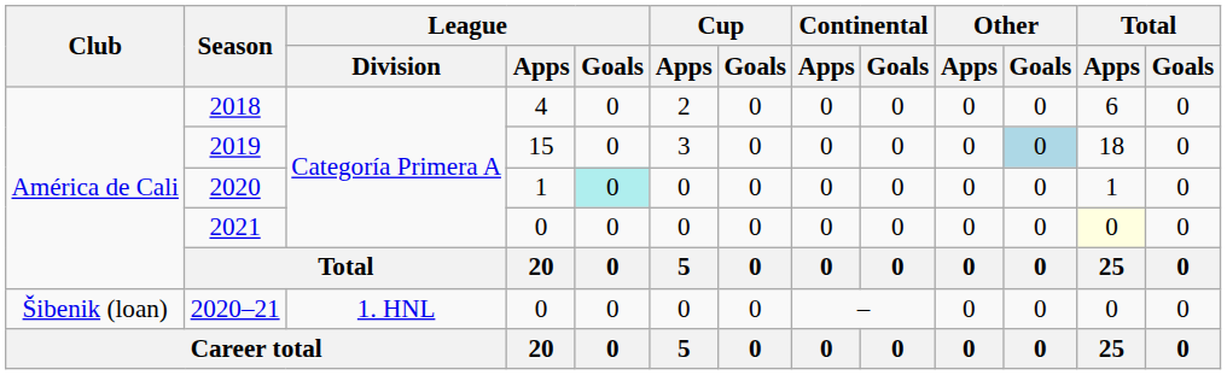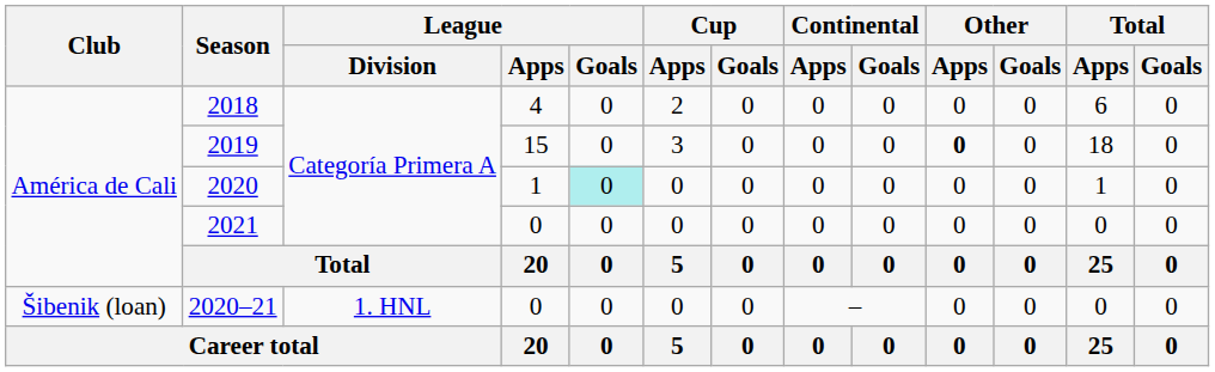2019 | Other / Apps: normal -> bold
2019 | Other / Goals: lightblue background -> no background
2021 | Total / Apps: lightyellow background -> no background
